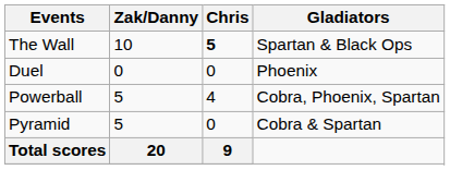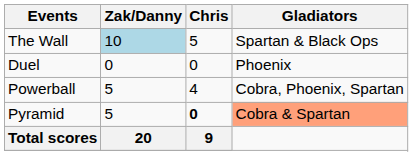The Wall | Zak/Danny: no background -> lightblue background
The Wall | Chris: bold -> normal
Pyramid | Chris: normal -> bold
Pyramid | Gladiators: no background -> lightsalmon background
